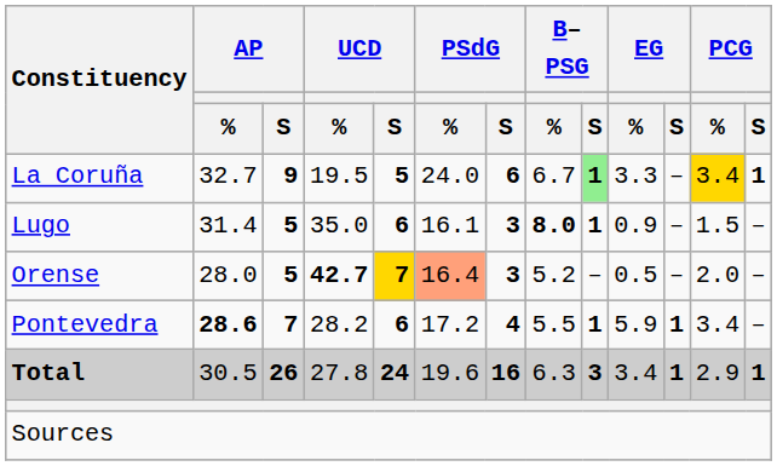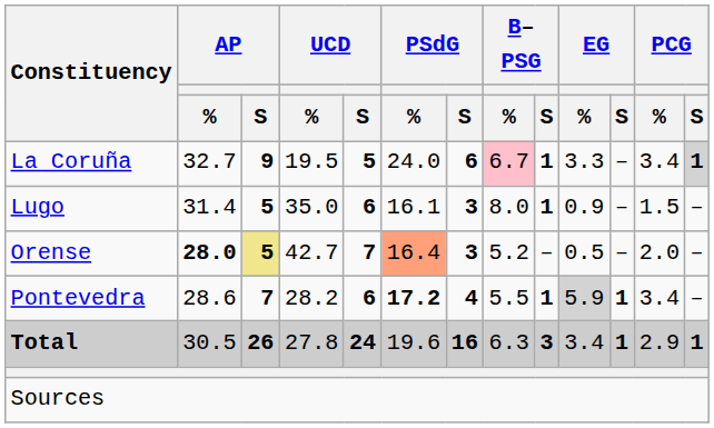La Coruña | B–PSG / %: no background -> pink background
La Coruña | B–PSG / S: lightgreen background -> no background
La Coruña | PCG / %: gold background -> no background
La Coruña | PCG / S: no background -> lightgrey background
Lugo | B–PSG / %: bold -> normal
Orense | AP / %: normal -> bold
Orense | AP / S: no background -> khaki background
Orense | UCD / %: bold -> normal
Orense | UCD / S: gold background -> no background
Pontevedra | AP / %: bold -> normal
Pontevedra | PSdG / %: normal -> bold
Pontevedra | EG / %: no background -> lightgrey background
